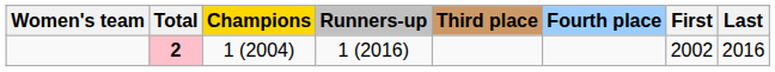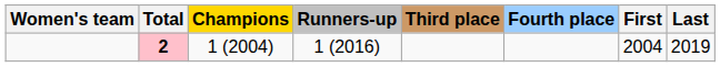row 2 | First: 2002 -> 2004
row 2 | Last: 2016 -> 2019
